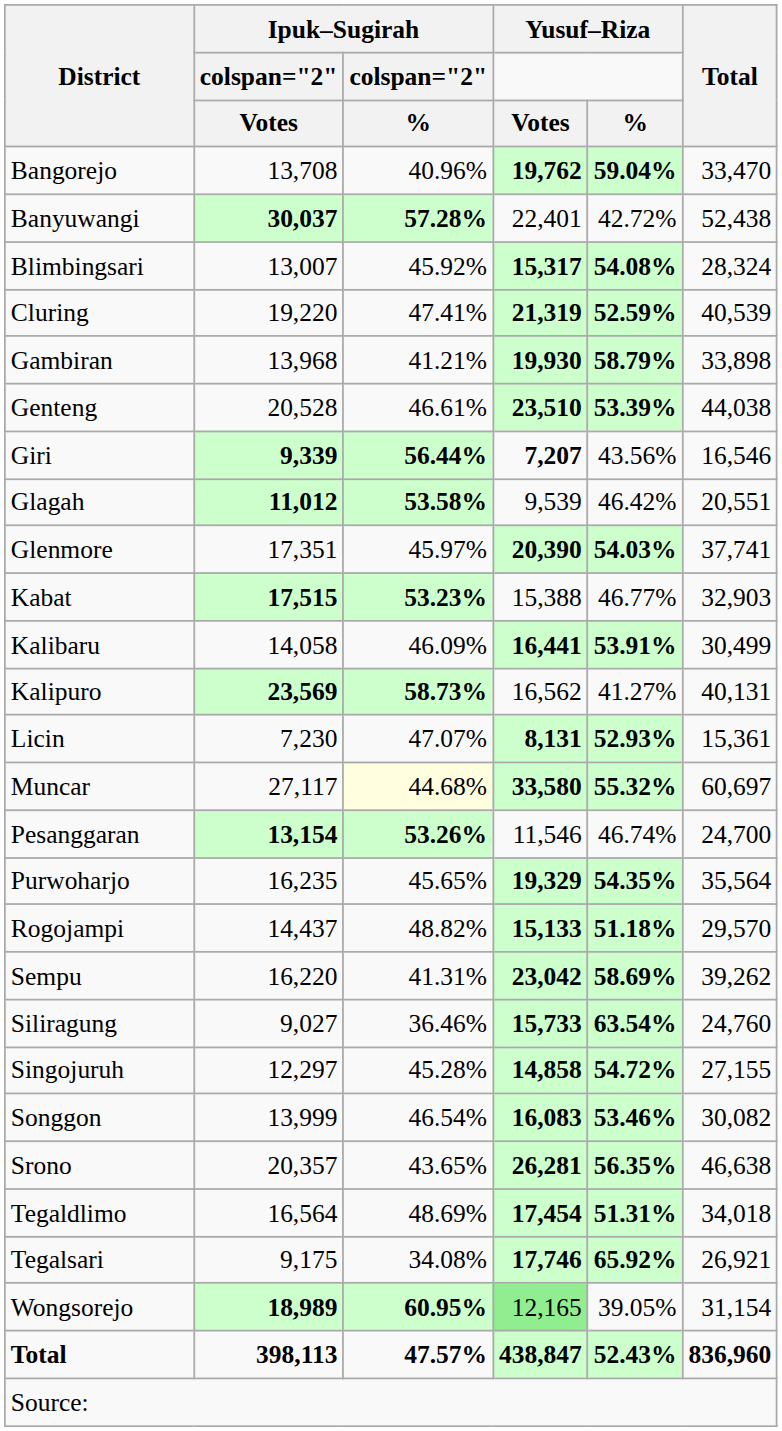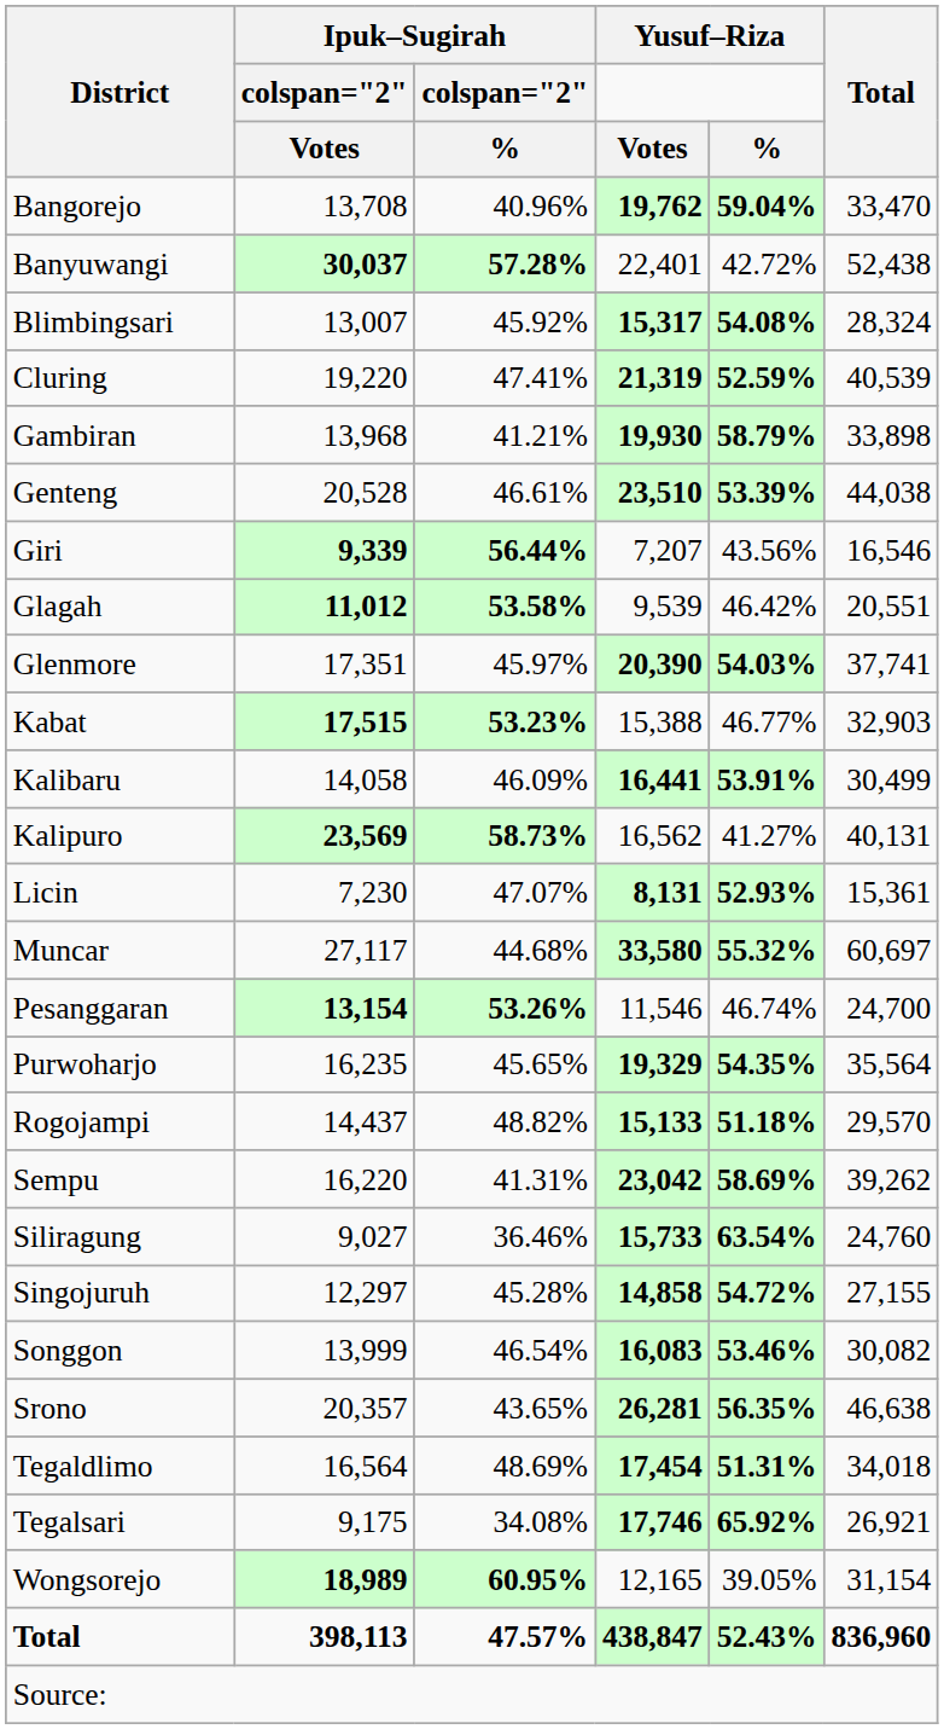Giri | Yusuf–Riza / Votes: bold -> normal
Muncar | Ipuk–Sugirah / colspan="2" / %: lightyellow background -> no background
Wongsorejo | Yusuf–Riza / Votes: lightgreen background -> no background
